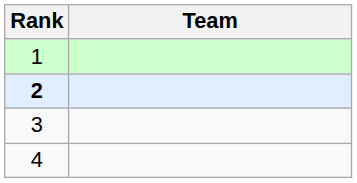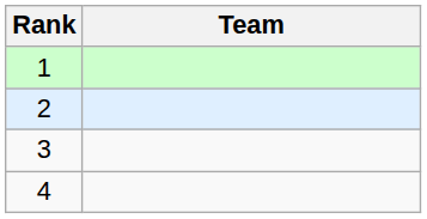2 | Rank: bold -> normal
